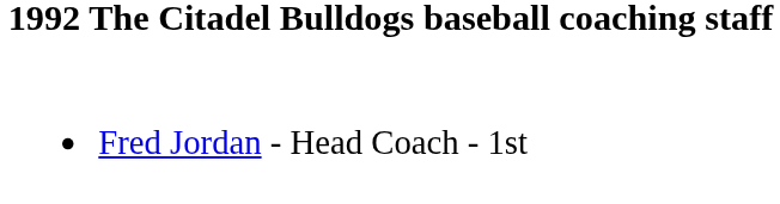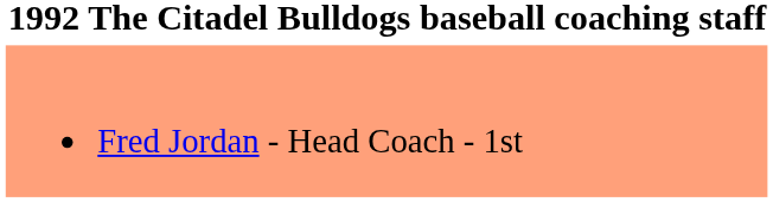Fred Jordan - Head Coach - 1st | column 1: no background -> lightsalmon background
